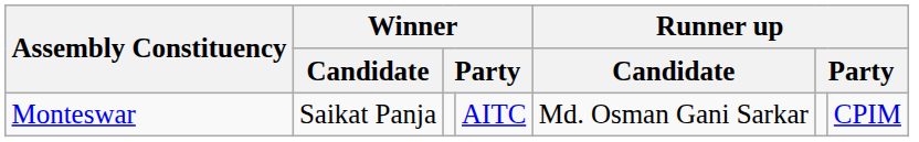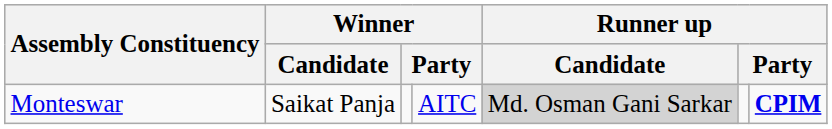Monteswar | Runner up / Candidate: no background -> lightgrey background
Monteswar | column 7: normal -> bold
